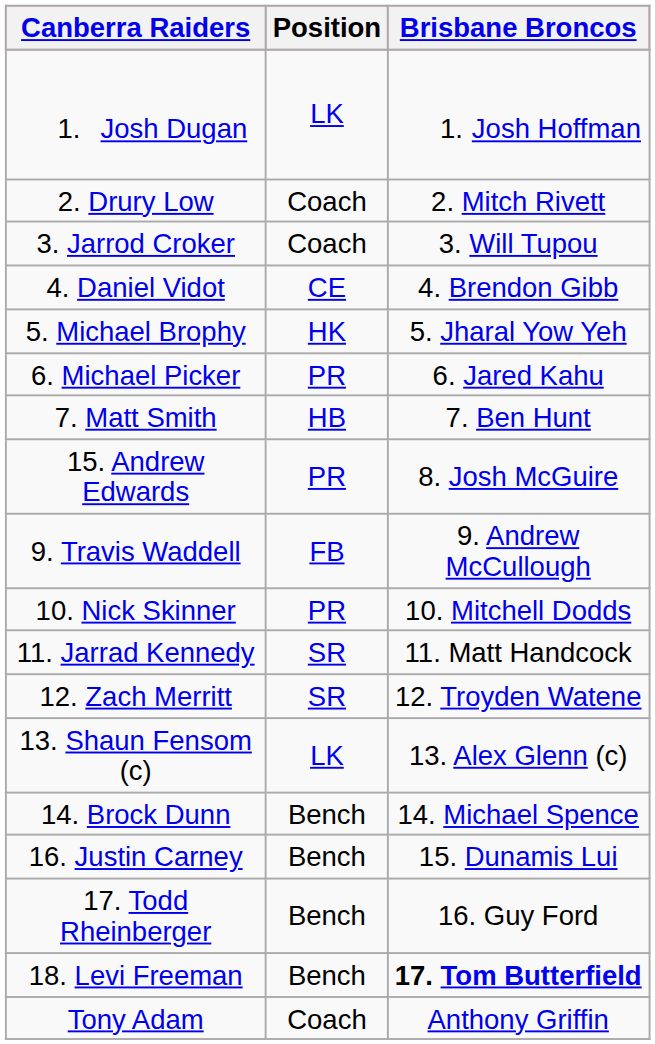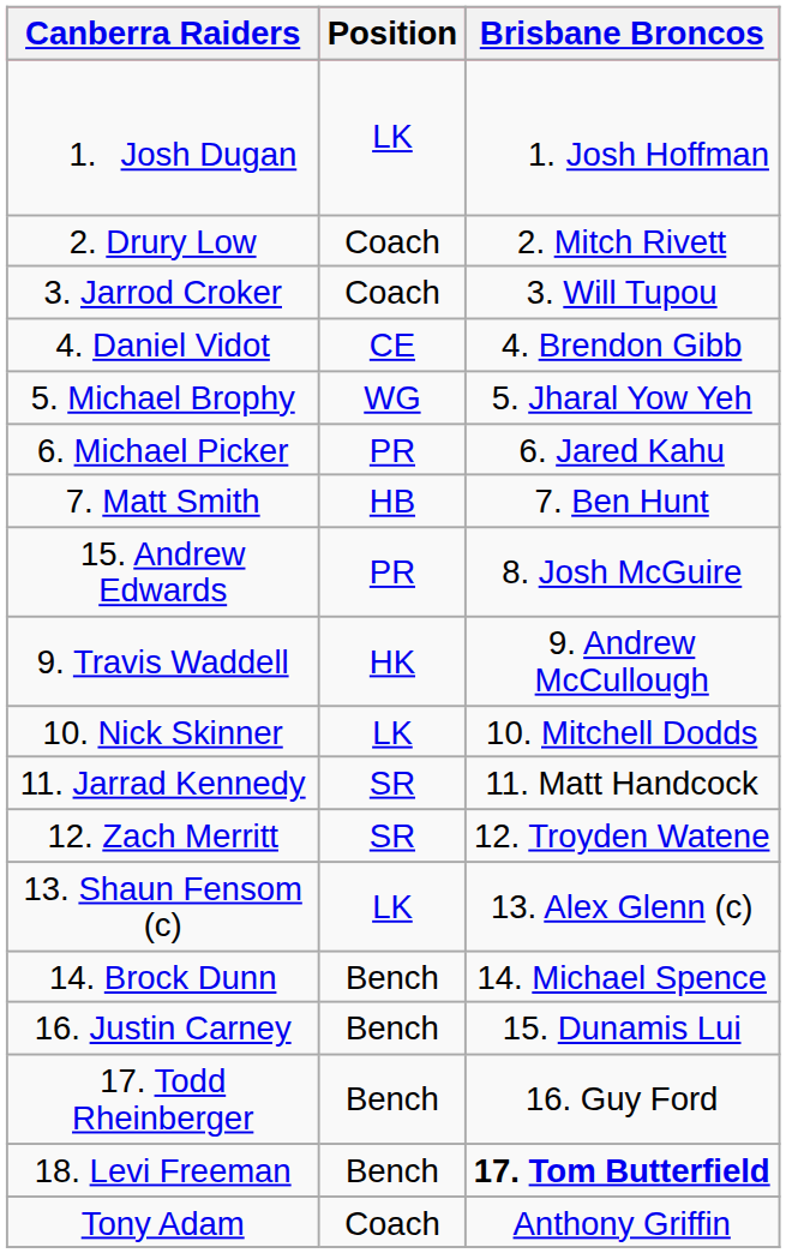5. Michael Brophy | Position: HK -> WG
9. Travis Waddell | Position: FB -> HK
10. Nick Skinner | Position: PR -> LK
